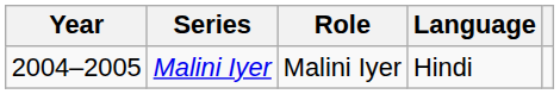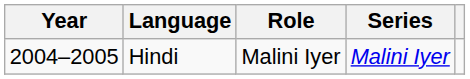columns swapped: Series <-> Language
